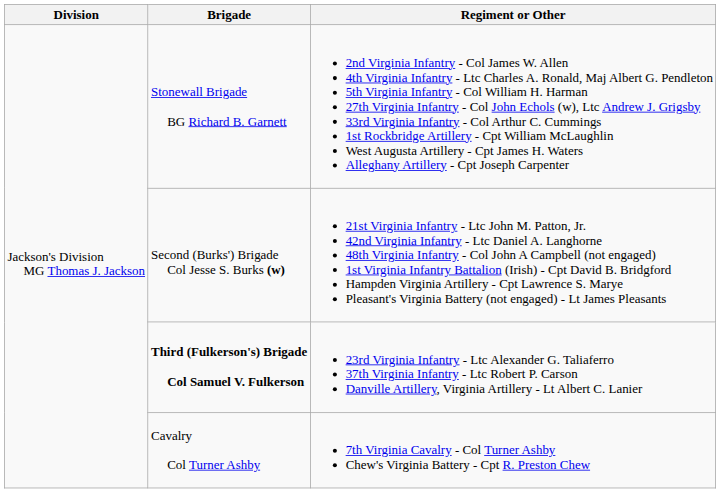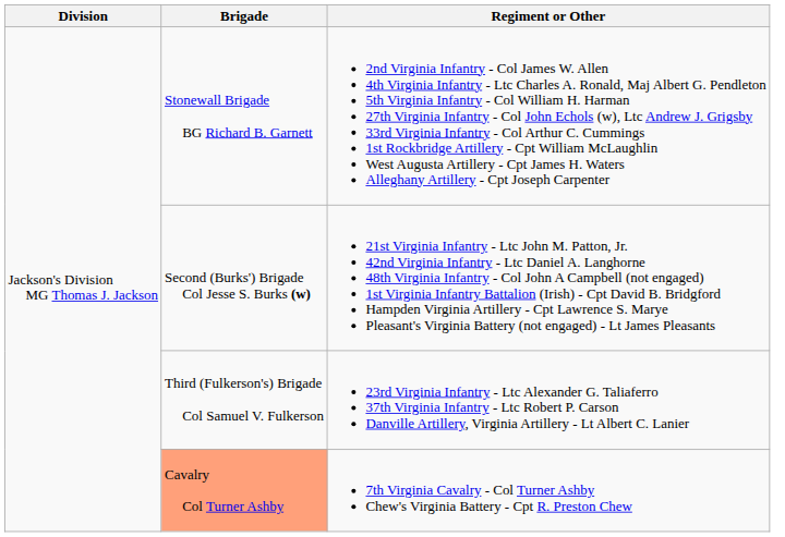Third (Fulkerson's) Brigade Col Samuel V. Fulkerson | Brigade: bold -> normal
Cavalry Col Turner Ashby | Brigade: no background -> lightsalmon background
